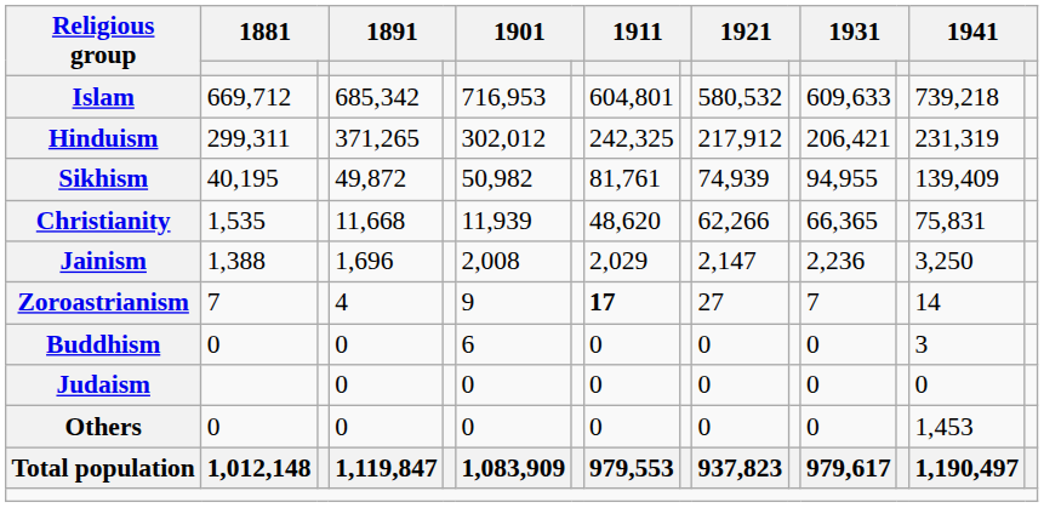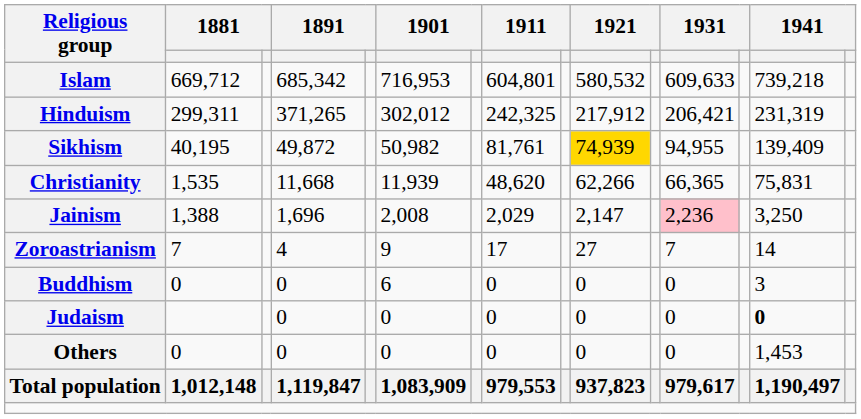Sikhism | column 10: no background -> gold background
Jainism | column 12: no background -> pink background
Zoroastrianism | column 8: bold -> normal
Judaism | column 14: normal -> bold
